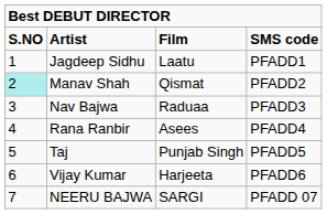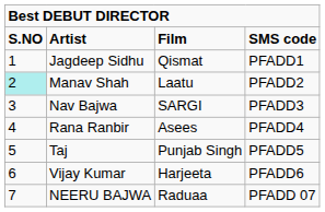Jagdeep Sidhu | column 3: Laatu -> Qismat
Manav Shah | column 3: Qismat -> Laatu
Nav Bajwa | column 3: Raduaa -> SARGI
NEERU BAJWA | column 3: SARGI -> Raduaa
